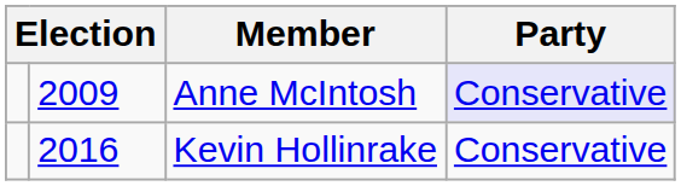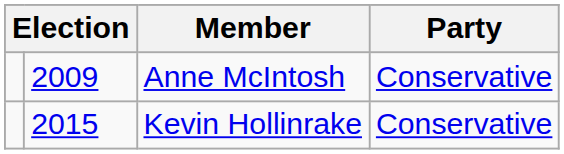Anne McIntosh | Party: lavender background -> no background
Kevin Hollinrake | column 2: 2016 -> 2015
